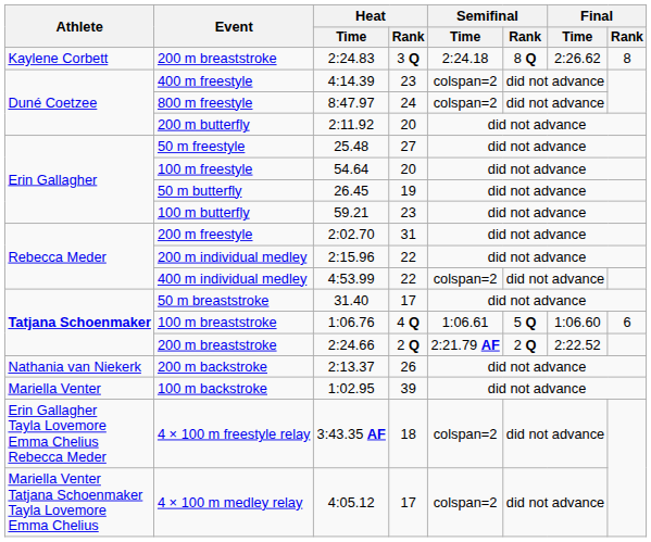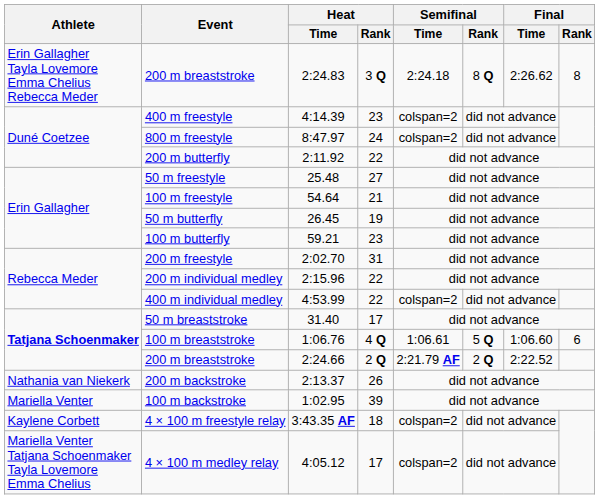200 m breaststroke / 2:24.83 | Athlete: Kaylene Corbett -> Erin Gallagher Tayla Lovemore Emma Chelius Rebecca Meder
200 m butterfly | Heat / Rank: 20 -> 22
100 m freestyle | Heat / Rank: 20 -> 21
4 × 100 m freestyle relay | Athlete: Erin Gallagher Tayla Lovemore Emma Chelius Rebecca Meder -> Kaylene Corbett
